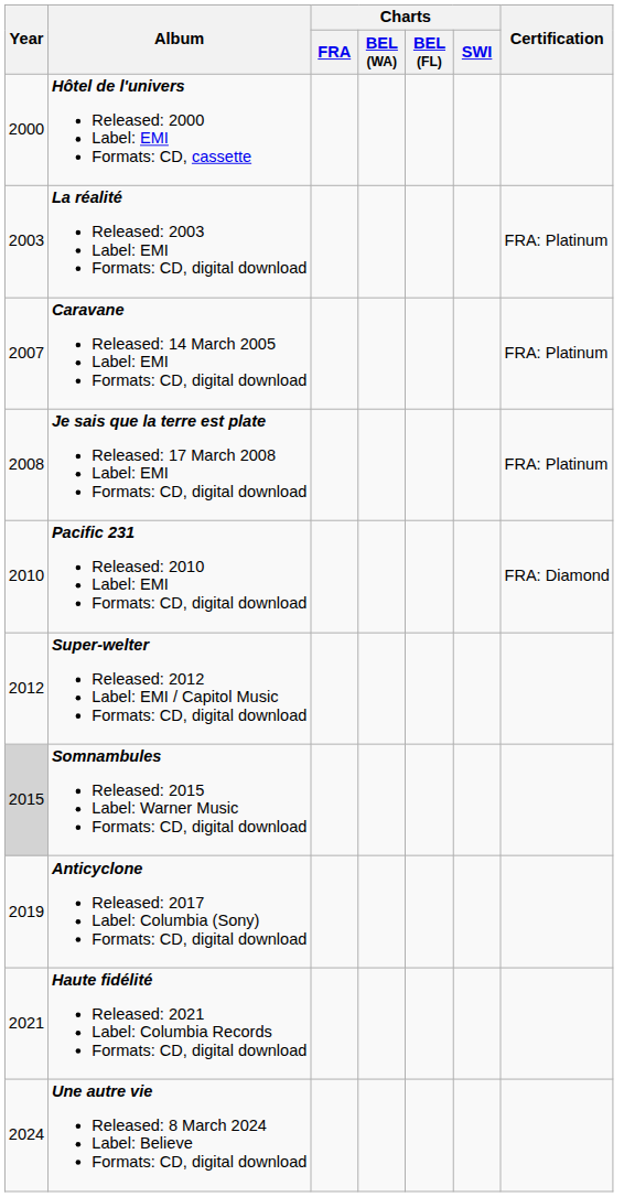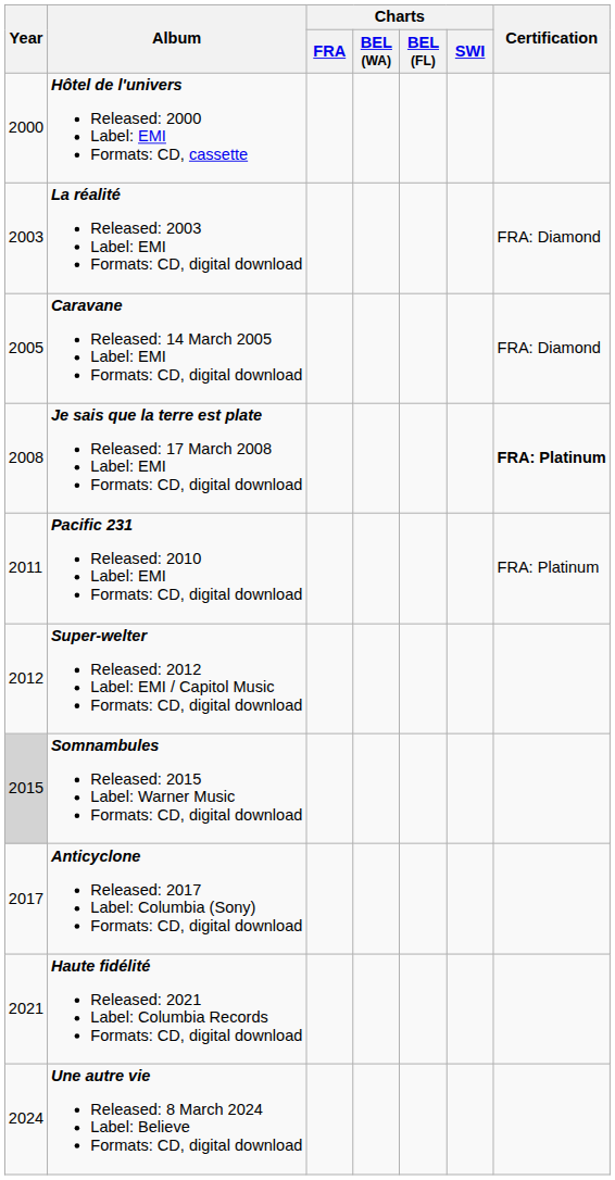row 4 | Certification: FRA: Platinum -> FRA: Diamond
row 5 | Year: 2007 -> 2005
row 5 | Certification: FRA: Platinum -> FRA: Diamond
row 6 | Certification: normal -> bold
row 7 | Year: 2010 -> 2011
row 7 | Certification: FRA: Diamond -> FRA: Platinum
row 10 | Year: 2019 -> 2017
